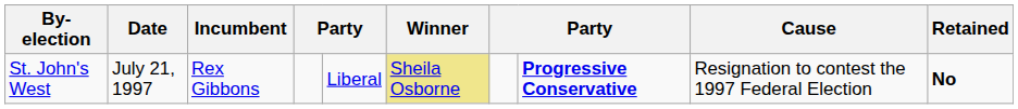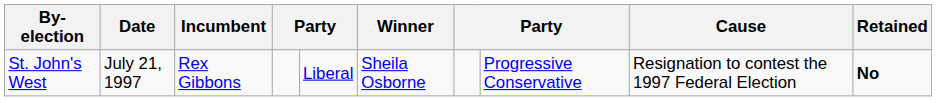St. John's West | Winner: khaki background -> no background
St. John's West | column 8: bold -> normal
